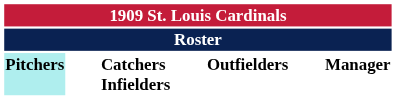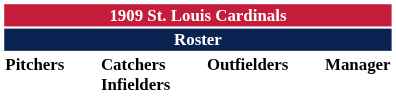Pitchers | column 1: paleturquoise background -> no background
